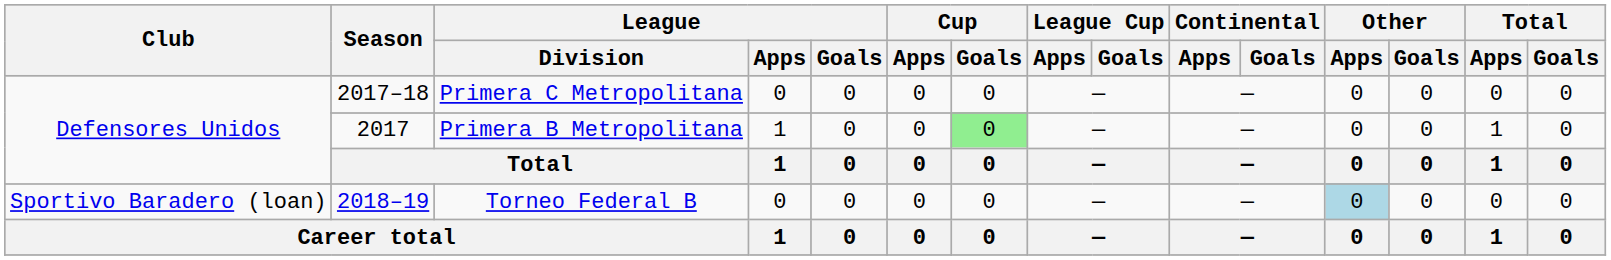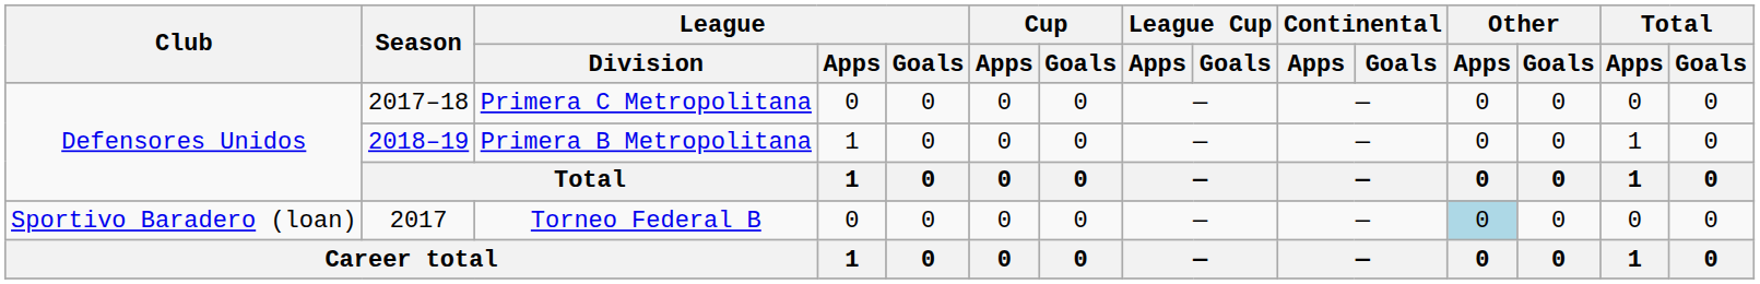Primera B Metropolitana | Season: 2017 -> 2018–19
Primera B Metropolitana | Cup / Goals: lightgreen background -> no background
Torneo Federal B | Season: 2018–19 -> 2017
